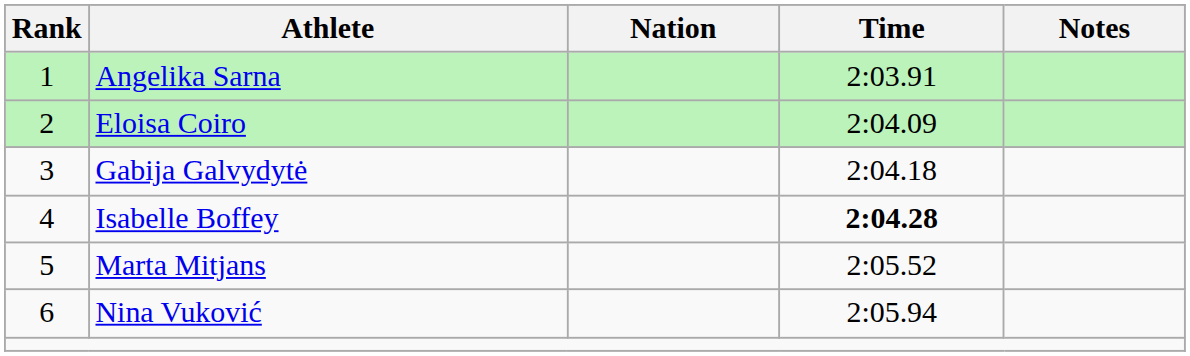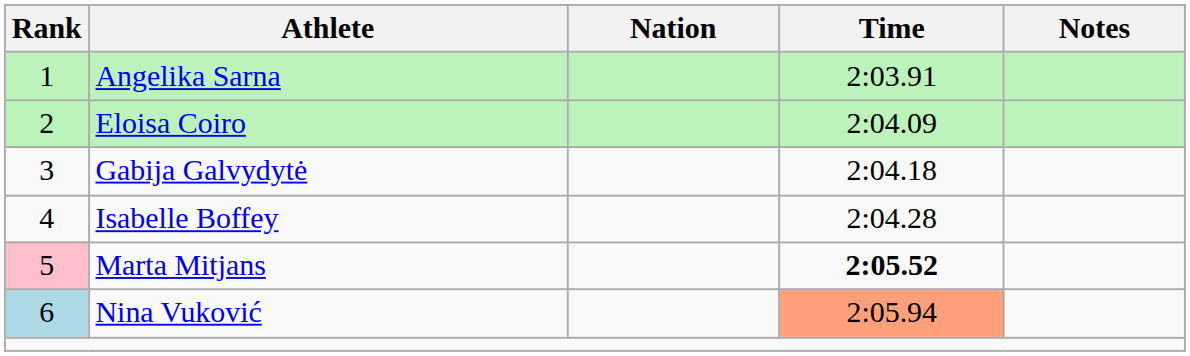Isabelle Boffey | Time: bold -> normal
Marta Mitjans | Rank: no background -> pink background
Marta Mitjans | Time: normal -> bold
Nina Vuković | Rank: no background -> lightblue background
Nina Vuković | Time: no background -> lightsalmon background
